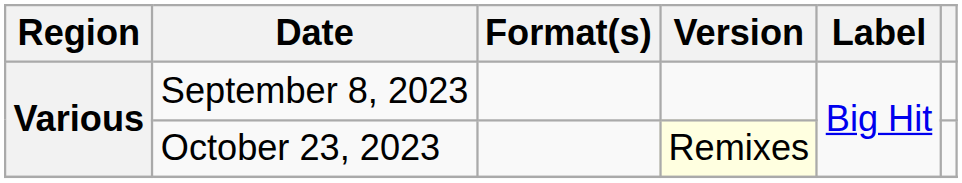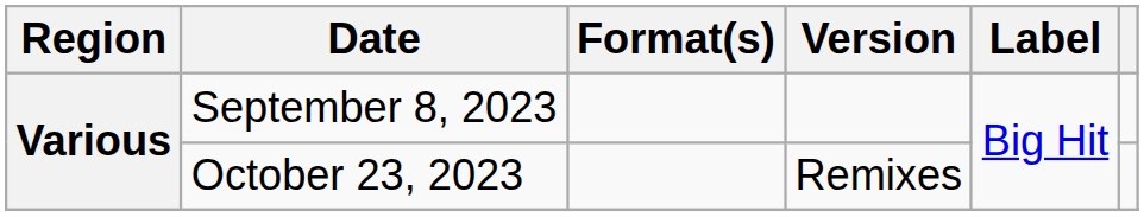October 23, 2023 | Version: lightyellow background -> no background
